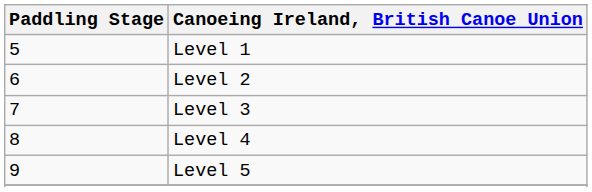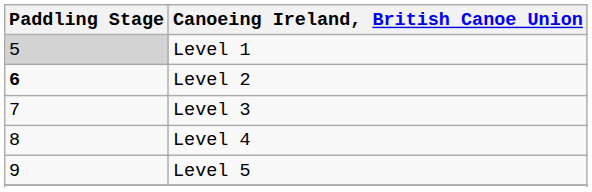Level 1 | Paddling Stage: no background -> lightgrey background
Level 2 | Paddling Stage: normal -> bold
